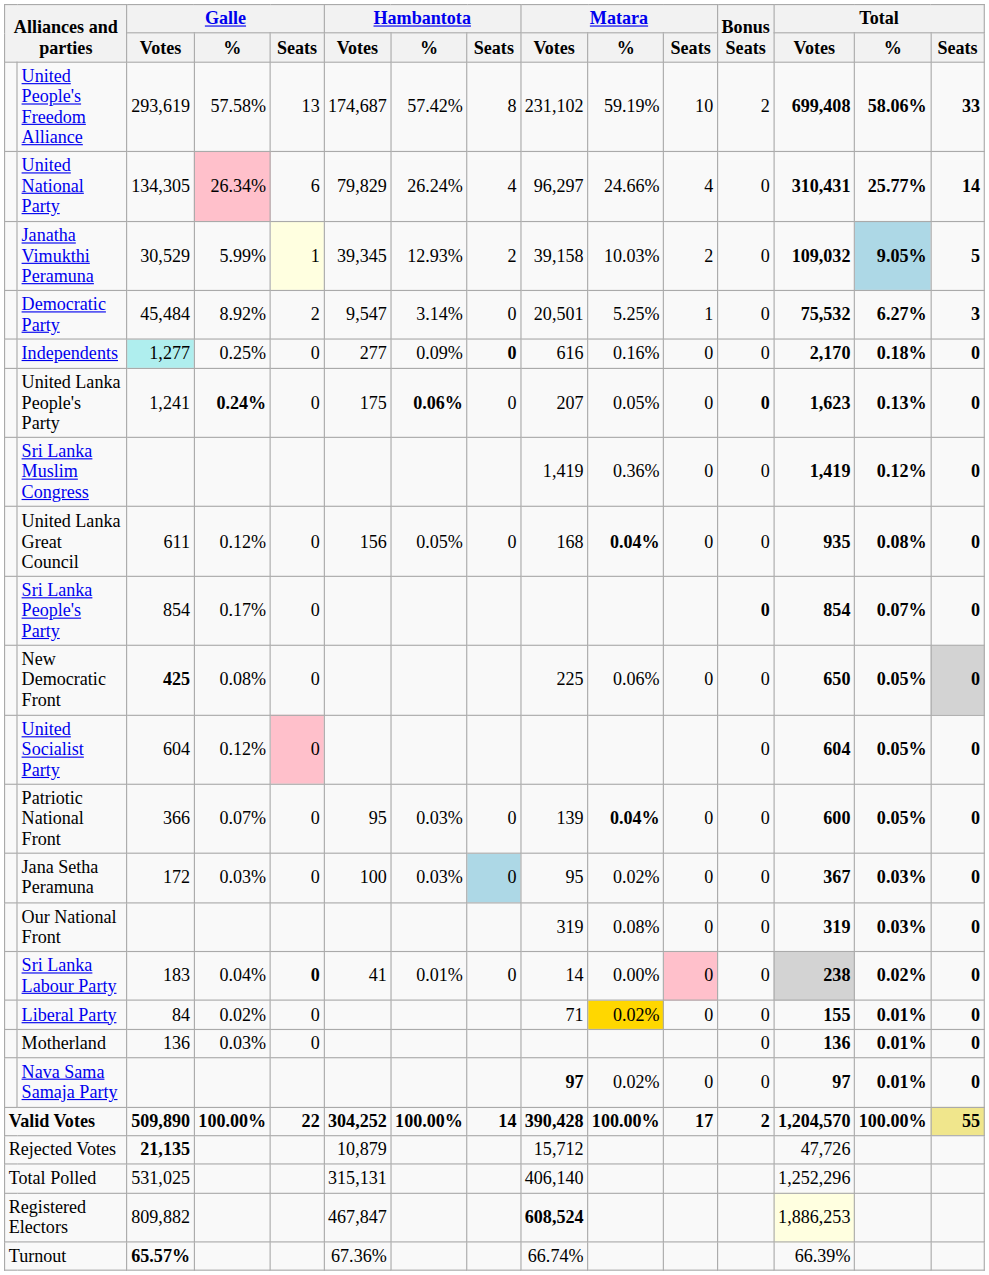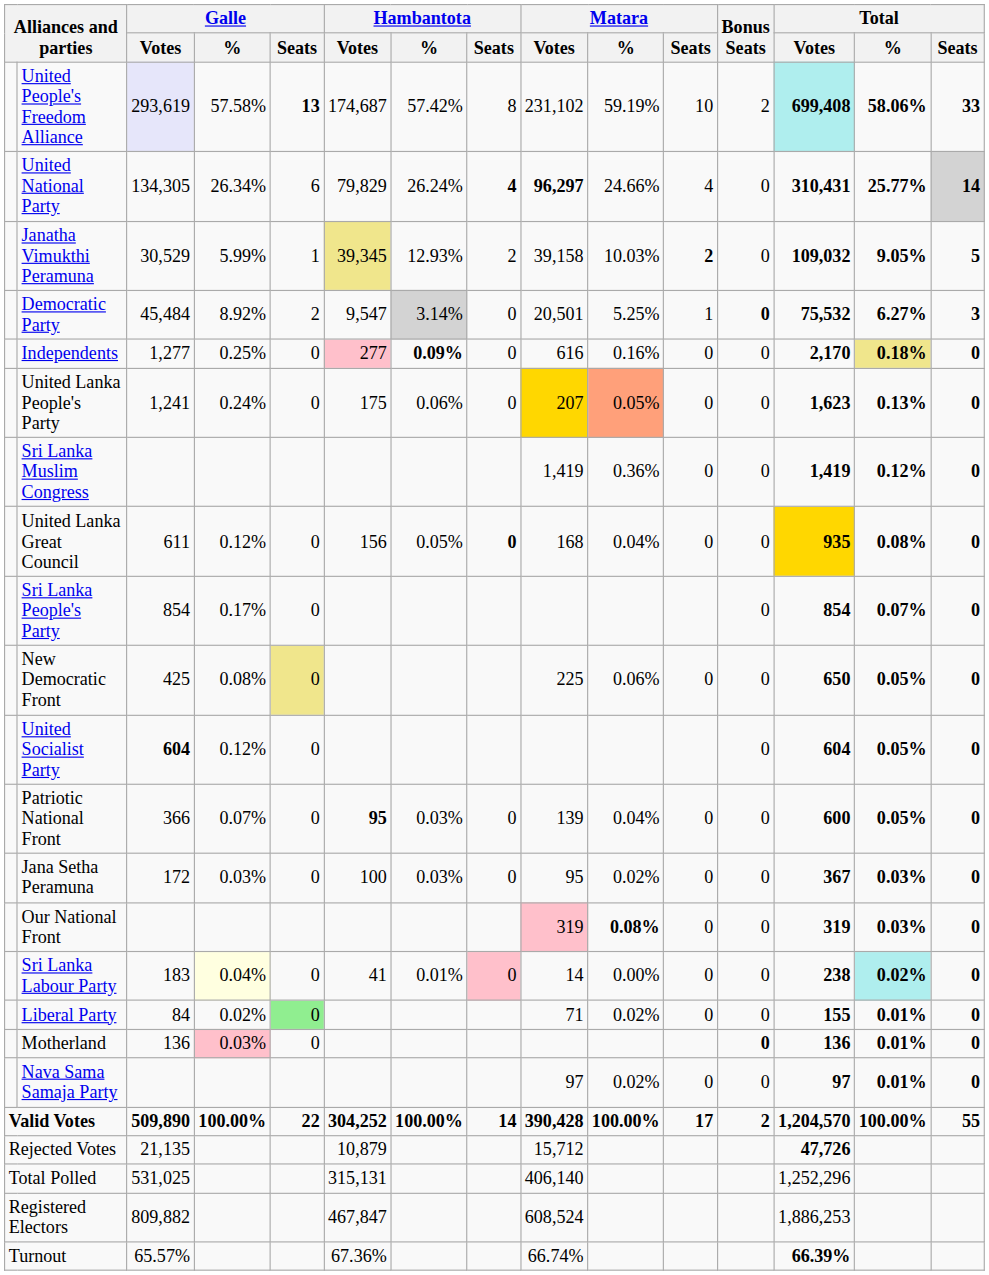United People's Freedom Alliance | Galle / Votes: no background -> lavender background
United People's Freedom Alliance | Galle / Seats: normal -> bold
United People's Freedom Alliance | Total / Votes: no background -> paleturquoise background
United National Party | Galle / %: pink background -> no background
United National Party | Hambantota / Seats: normal -> bold
United National Party | Matara / Votes: normal -> bold
United National Party | Total / Seats: no background -> lightgrey background
Janatha Vimukthi Peramuna | Galle / Seats: lightyellow background -> no background
Janatha Vimukthi Peramuna | Hambantota / Votes: no background -> khaki background
Janatha Vimukthi Peramuna | Matara / Seats: normal -> bold
Janatha Vimukthi Peramuna | Total / %: lightblue background -> no background
Democratic Party | Hambantota / %: no background -> lightgrey background
Democratic Party | Bonus Seats: normal -> bold
Independents | Galle / Votes: paleturquoise background -> no background
Independents | Hambantota / Votes: no background -> pink background
Independents | Hambantota / %: normal -> bold
Independents | Hambantota / Seats: bold -> normal
Independents | Total / %: no background -> khaki background
United Lanka People's Party | Galle / %: bold -> normal
United Lanka People's Party | Hambantota / %: bold -> normal
United Lanka People's Party | Matara / Votes: no background -> gold background
United Lanka People's Party | Matara / %: no background -> lightsalmon background
United Lanka People's Party | Bonus Seats: bold -> normal
United Lanka Great Council | Hambantota / Seats: normal -> bold
United Lanka Great Council | Matara / %: bold -> normal
United Lanka Great Council | Total / Votes: no background -> gold background
Sri Lanka People's Party | Bonus Seats: bold -> normal
New Democratic Front | Galle / Votes: bold -> normal
New Democratic Front | Galle / Seats: no background -> khaki background
New Democratic Front | Total / Seats: lightgrey background -> no background
United Socialist Party | Galle / Votes: normal -> bold
United Socialist Party | Galle / Seats: pink background -> no background
Patriotic National Front | Hambantota / Votes: normal -> bold
Patriotic National Front | Matara / %: bold -> normal
Jana Setha Peramuna | Hambantota / Seats: lightblue background -> no background
Our National Front | Matara / Votes: no background -> pink background
Our National Front | Matara / %: normal -> bold
Sri Lanka Labour Party | Galle / %: no background -> lightyellow background
Sri Lanka Labour Party | Galle / Seats: bold -> normal
Sri Lanka Labour Party | Hambantota / Seats: no background -> pink background
Sri Lanka Labour Party | Matara / Seats: pink background -> no background
Sri Lanka Labour Party | Total / Votes: lightgrey background -> no background
Sri Lanka Labour Party | Total / %: no background -> paleturquoise background
Liberal Party | Galle / Seats: no background -> lightgreen background
Liberal Party | Matara / %: gold background -> no background
Motherland | Galle / %: no background -> pink background
Motherland | Bonus Seats: normal -> bold
Nava Sama Samaja Party | Matara / Votes: bold -> normal
Valid Votes | Total / Seats: khaki background -> no background
Rejected Votes | Galle / Votes: bold -> normal
Rejected Votes | Total / Votes: normal -> bold
Registered Electors | Matara / Votes: bold -> normal
Registered Electors | Total / Votes: lightyellow background -> no background
Turnout | Galle / Votes: bold -> normal
Turnout | Total / Votes: normal -> bold
